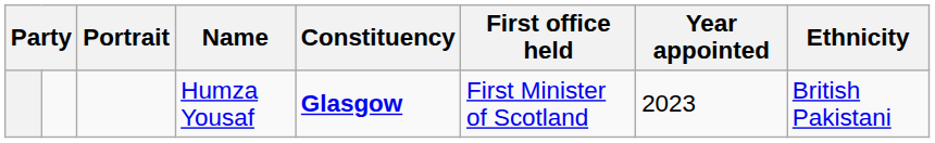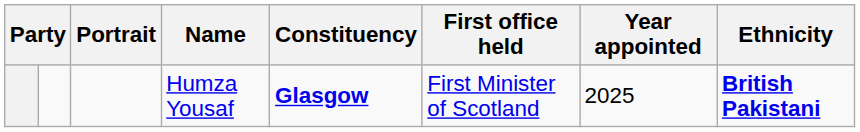Humza Yousaf | Year appointed: 2023 -> 2025
Humza Yousaf | Ethnicity: normal -> bold
